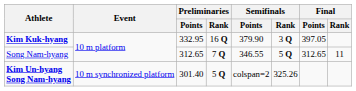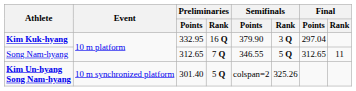Kim Kuk-hyang | Final / Points: 397.05 -> 297.04
